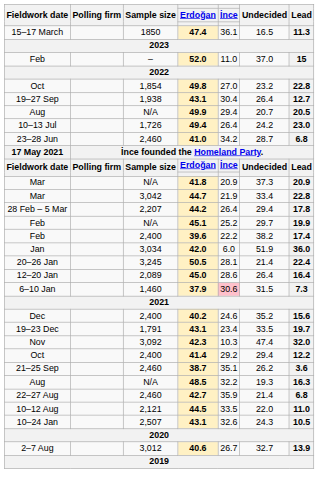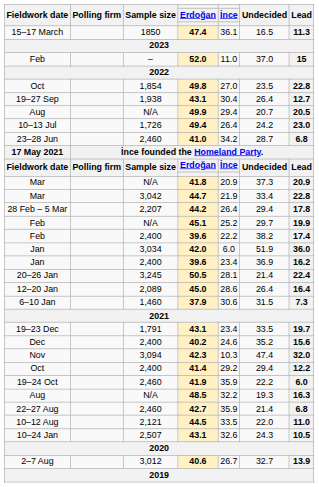49.8 | Undecided: 23.2 -> 23.5
+ row: Jan | 2,400 | 39.6 | 23.4 | 36.9 | 16.2
37.9 | İnce: pink background -> no background
rows swapped: 40.2 <-> 19–23 Dec / 43.1
42.3 | Sample size: 3,092 -> 3,094
+ row: 19–24 Oct | 2,460 | 41.9 | 35.9 | 22.2 | 6.0
- row: 21–25 Sep | 2,460 | 38.7 | 35.1 | 26.2 | 3.6
